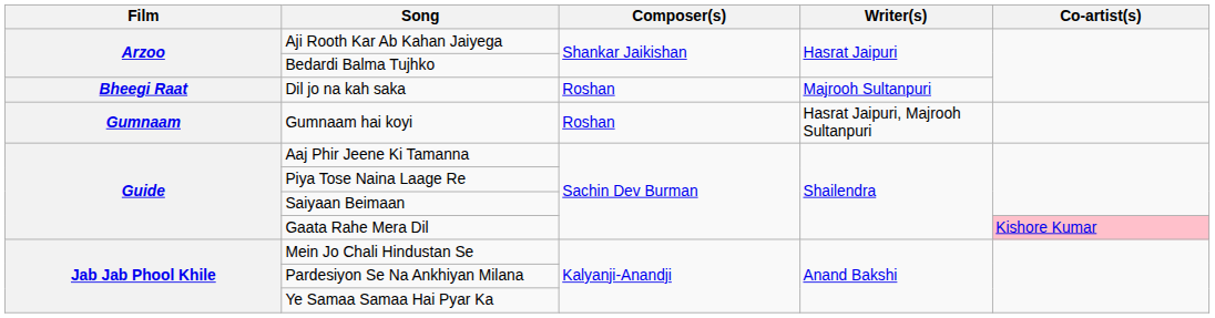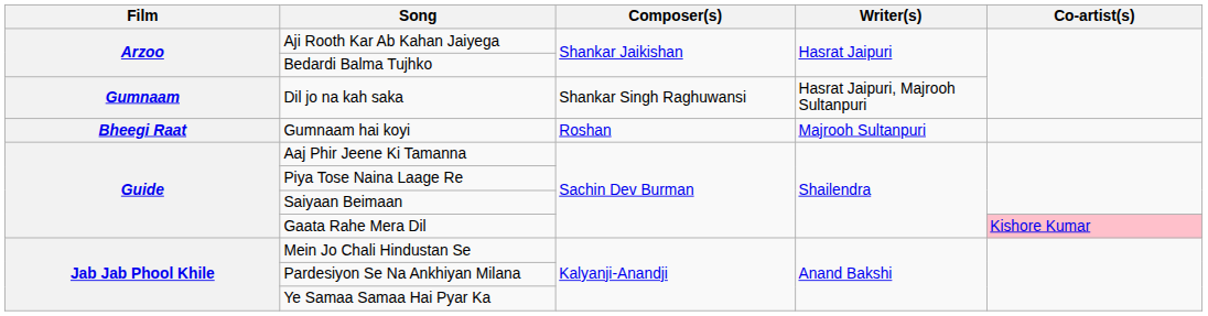Dil jo na kah saka | Film: Bheegi Raat -> Gumnaam
Dil jo na kah saka | Composer(s): Roshan -> Shankar Singh Raghuwansi
Dil jo na kah saka | Writer(s): Majrooh Sultanpuri -> Hasrat Jaipuri, Majrooh Sultanpuri
Gumnaam hai koyi | Film: Gumnaam -> Bheegi Raat
Gumnaam hai koyi | Writer(s): Hasrat Jaipuri, Majrooh Sultanpuri -> Majrooh Sultanpuri
